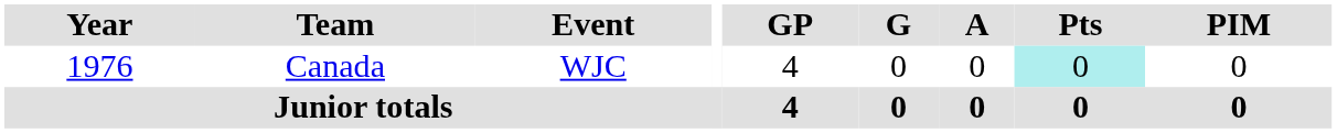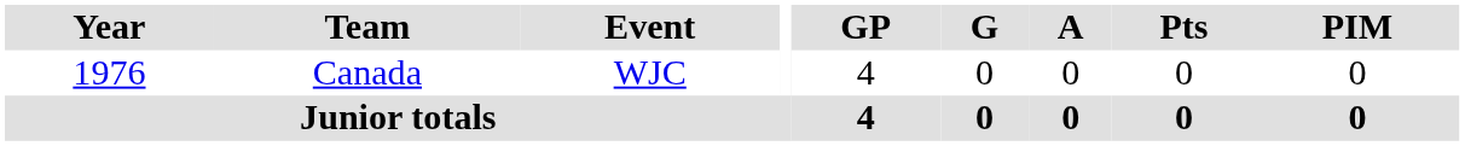Canada | Pts: paleturquoise background -> no background
